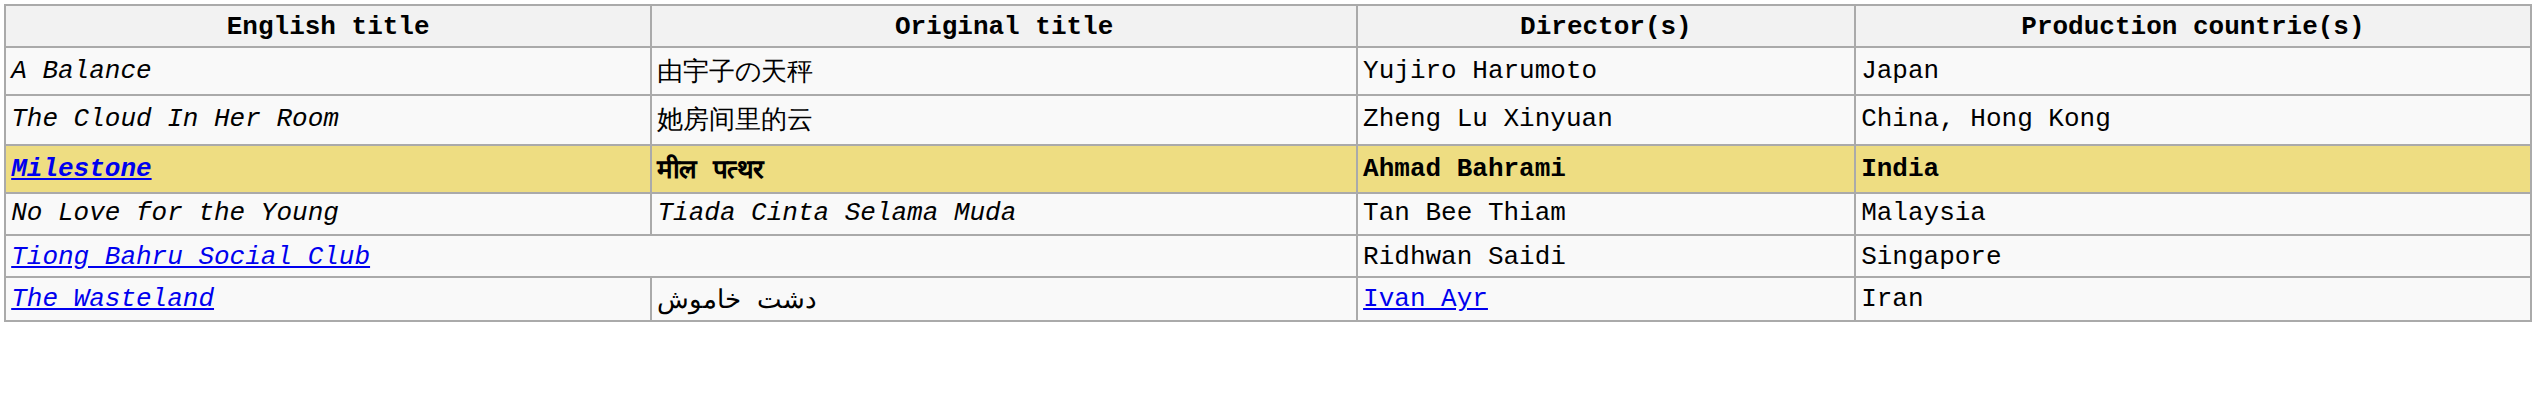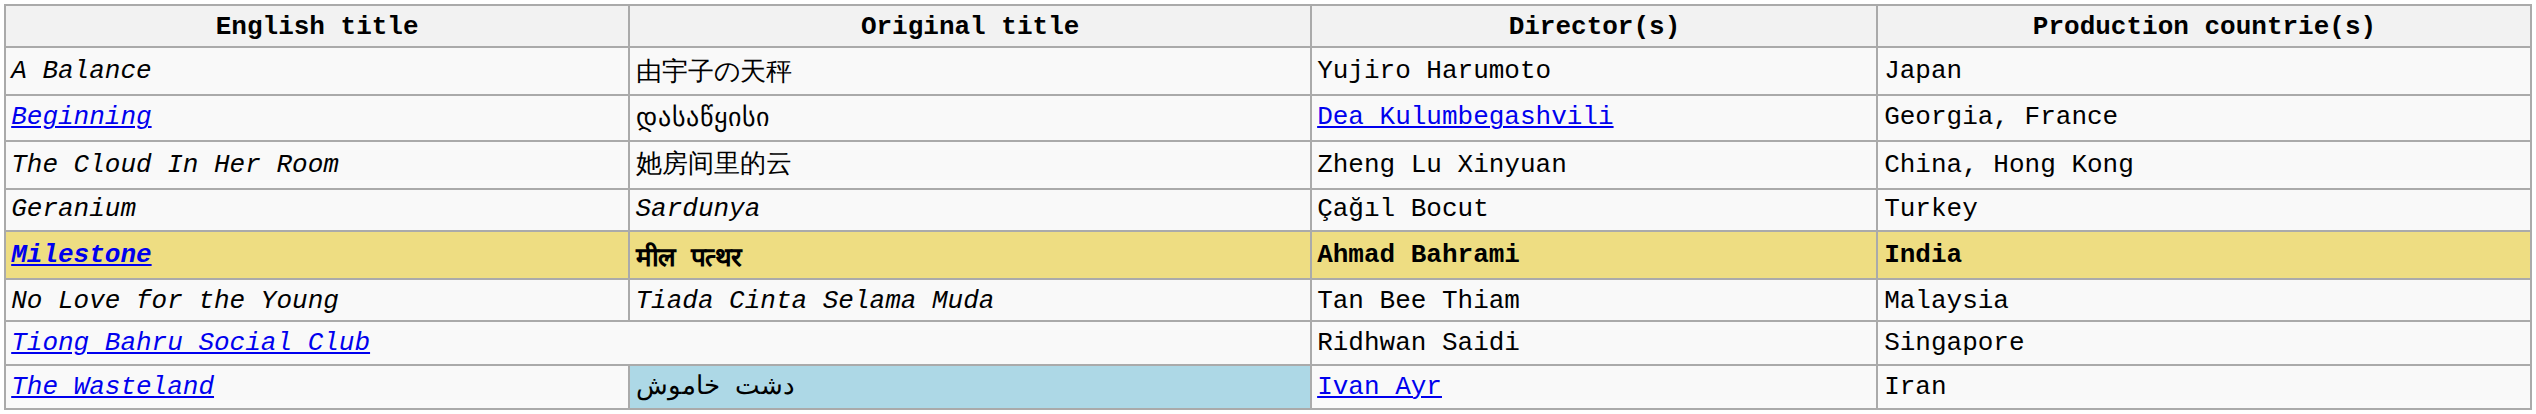+ row: Beginning | დასაწყისი | Dea Kulumbegashvili | Georgia, France
+ row: Geranium | Sardunya | Çağıl Bocut | Turkey
The Wasteland | Original title: no background -> lightblue background
